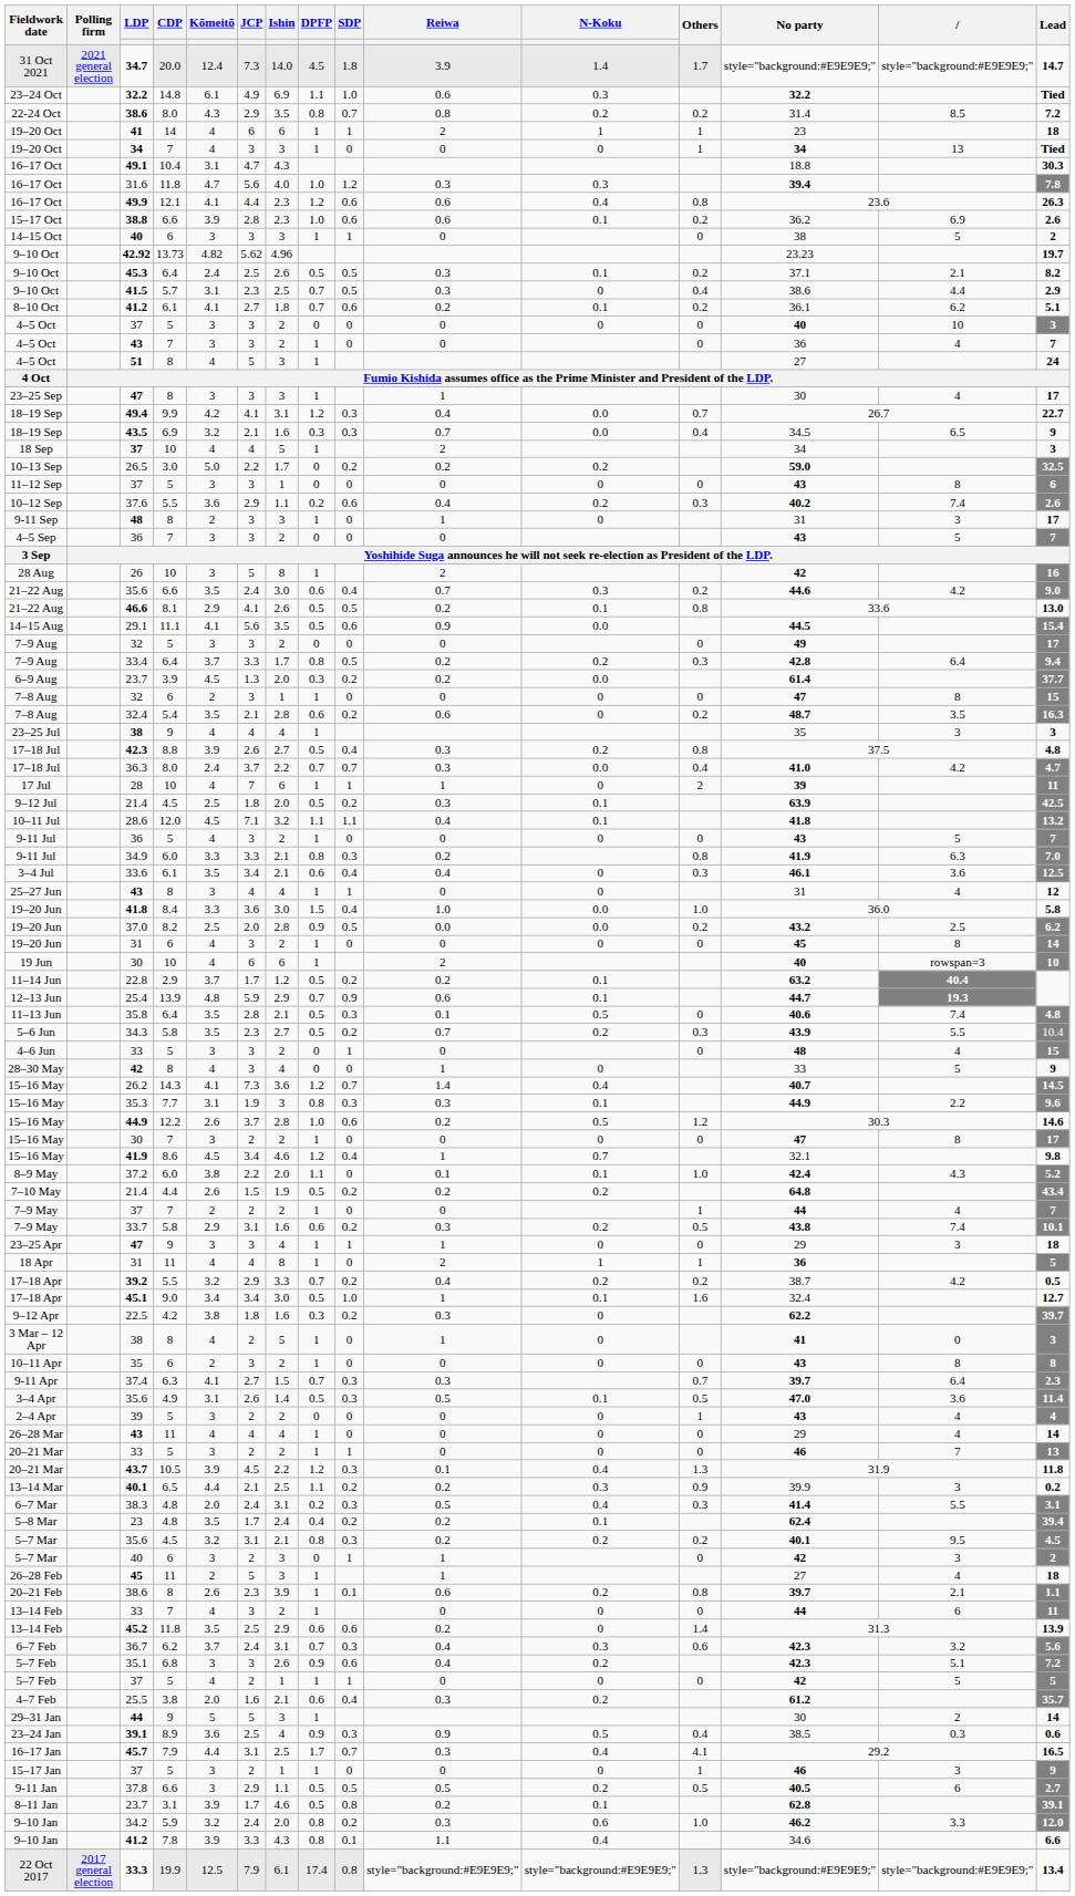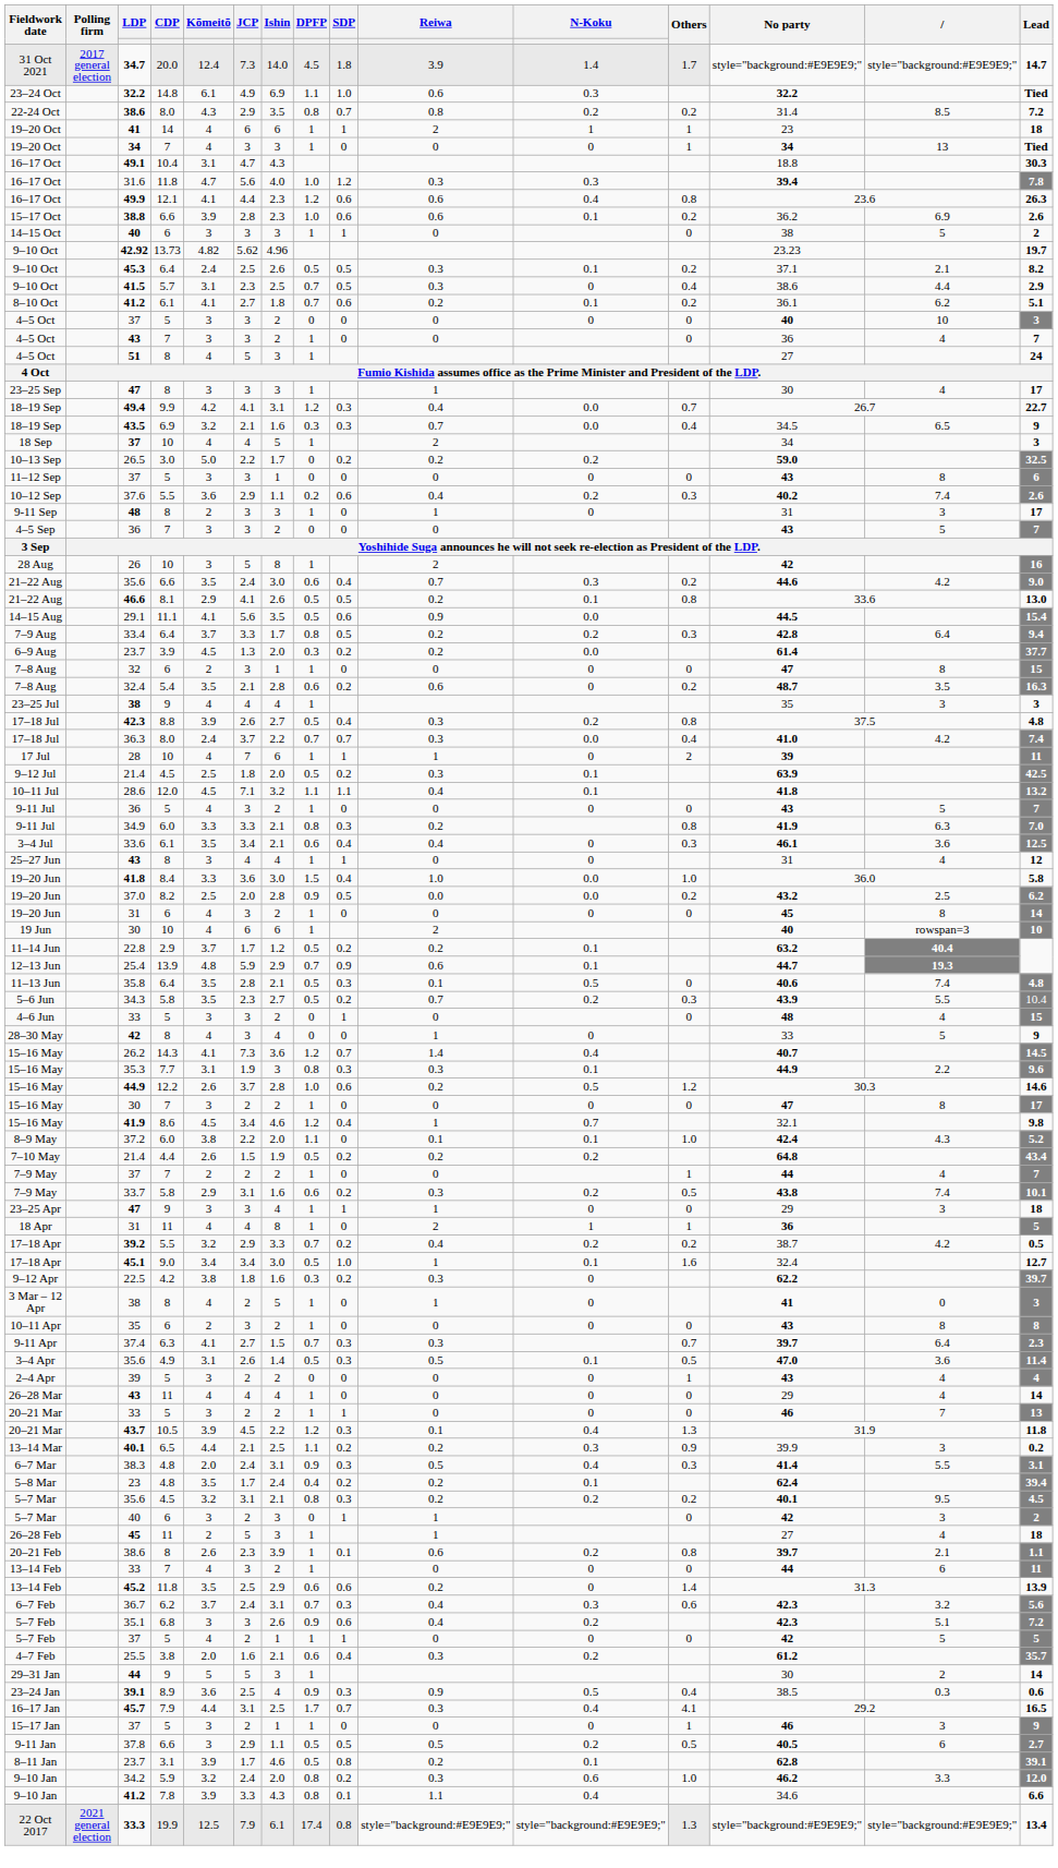34.7 | Polling firm: 2021 general election -> 2017 general election
- row: 7–9 Aug | 32 | 5 | 3 | 3 | 2 | 0 | 0 | 0 | 0 | 49 | 17
36.3 | Lead: 4.7 -> 7.4
38.3 | DPFP: 0.2 -> 0.9
33.3 | Polling firm: 2017 general election -> 2021 general election
